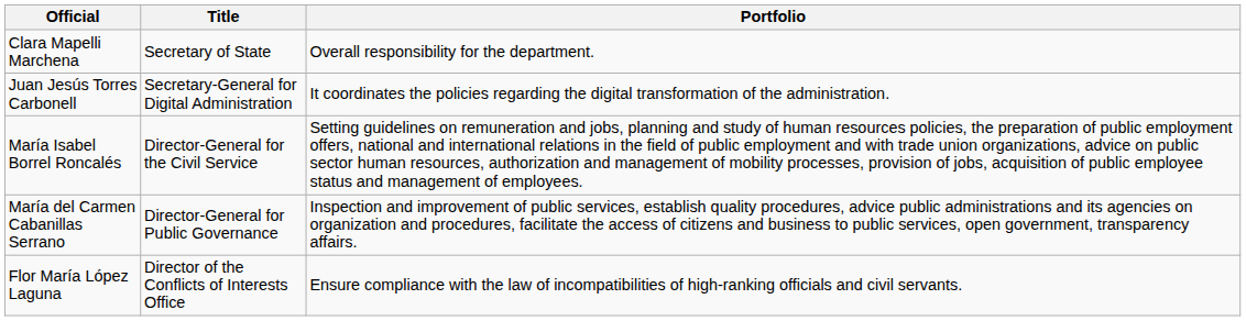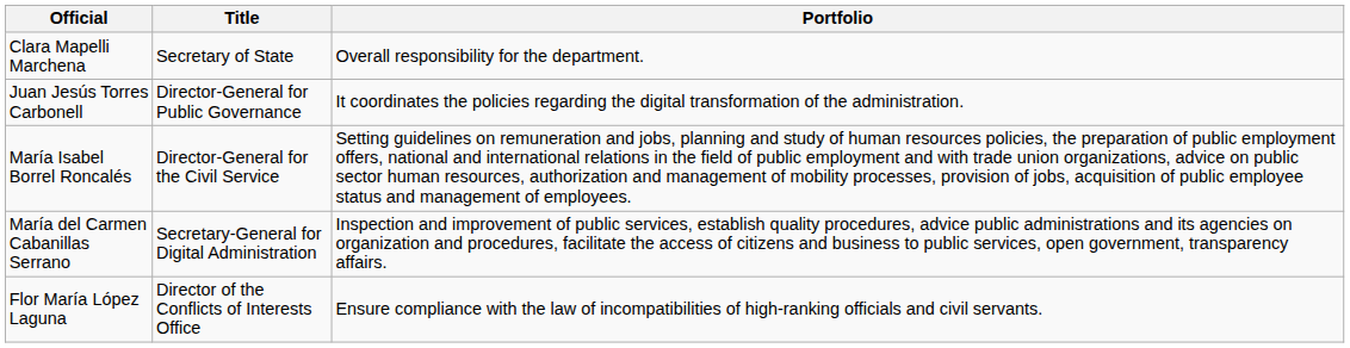Juan Jesús Torres Carbonell | Title: Secretary-General for Digital Administration -> Director-General for Public Governance
María del Carmen Cabanillas Serrano | Title: Director-General for Public Governance -> Secretary-General for Digital Administration
